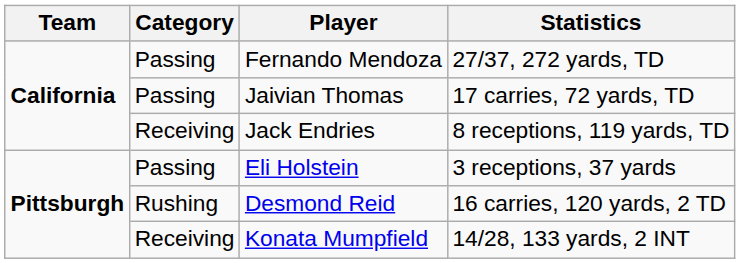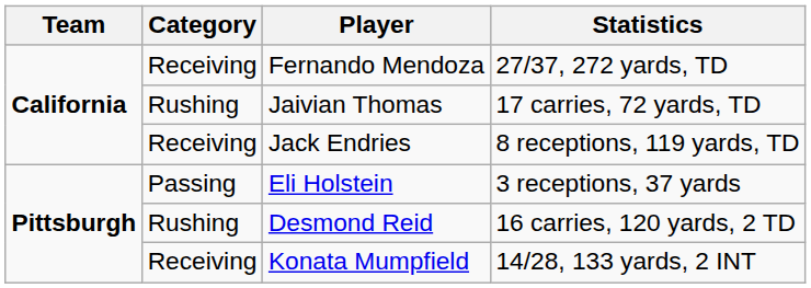Fernando Mendoza | Category: Passing -> Receiving
Jaivian Thomas | Category: Passing -> Rushing
